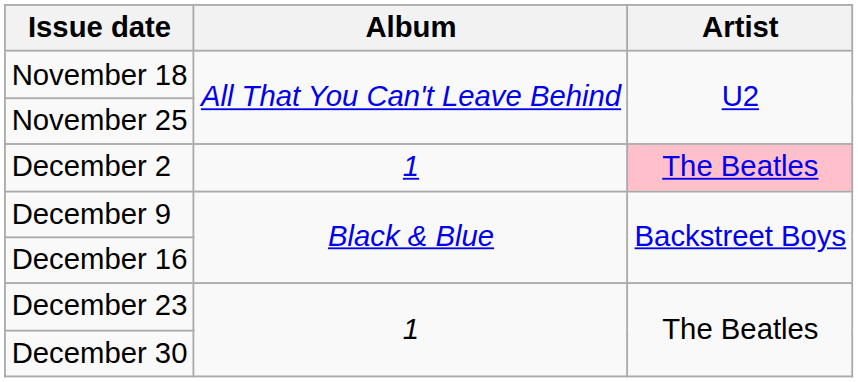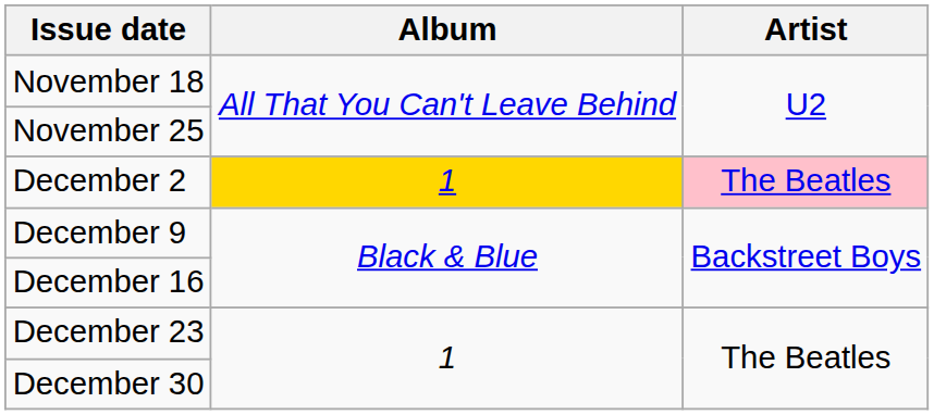December 2 | Album: no background -> gold background
